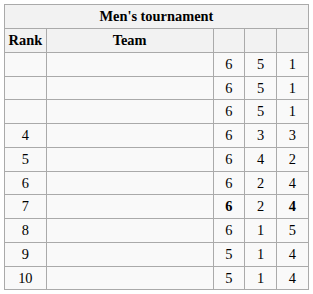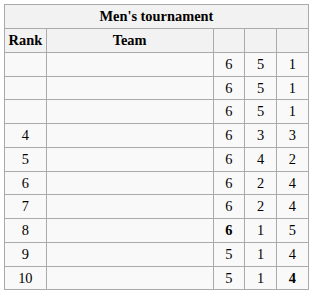7 | column 3: bold -> normal
7 | column 5: bold -> normal
8 | column 3: normal -> bold
10 | column 5: normal -> bold
